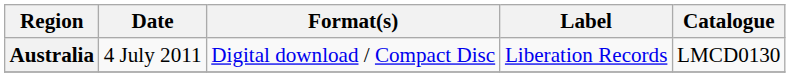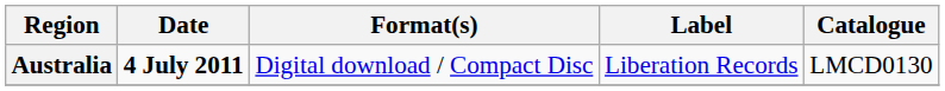Australia | Date: normal -> bold
